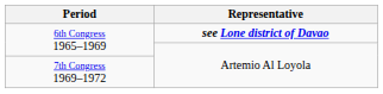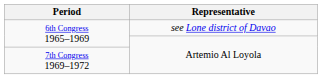row 2 | Representative: bold -> normal
